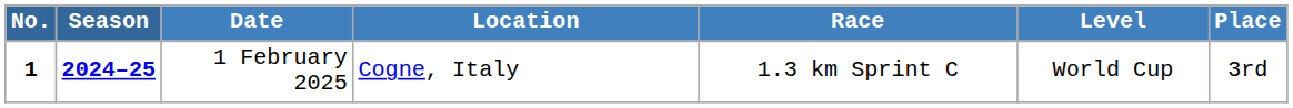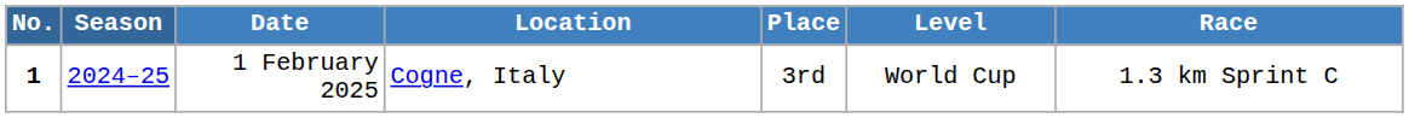columns swapped: Race <-> Place
1 February 2025 | Season: bold -> normal
